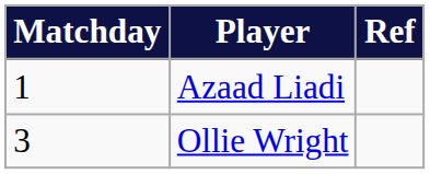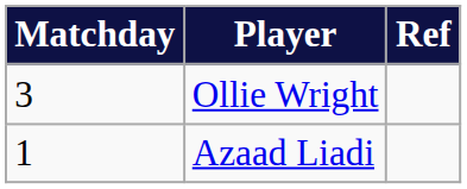rows swapped: Azaad Liadi <-> Ollie Wright
